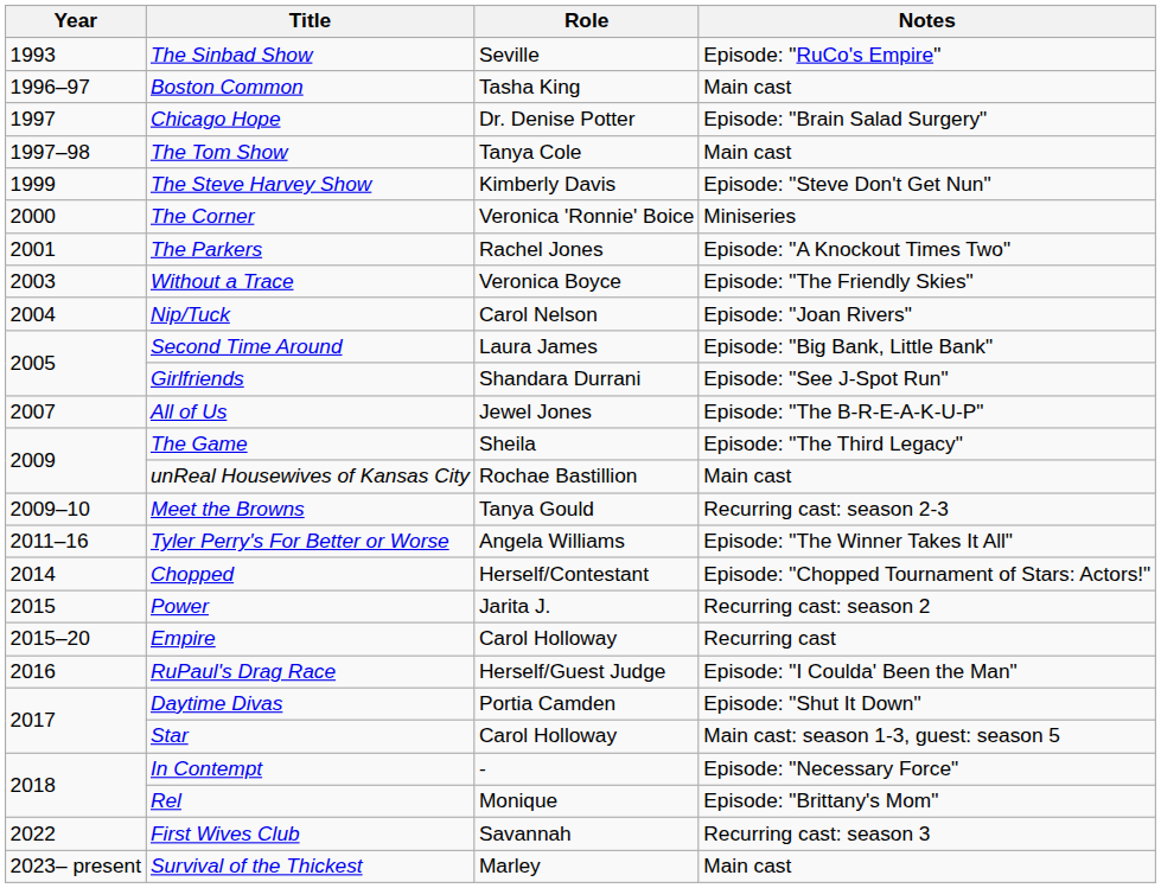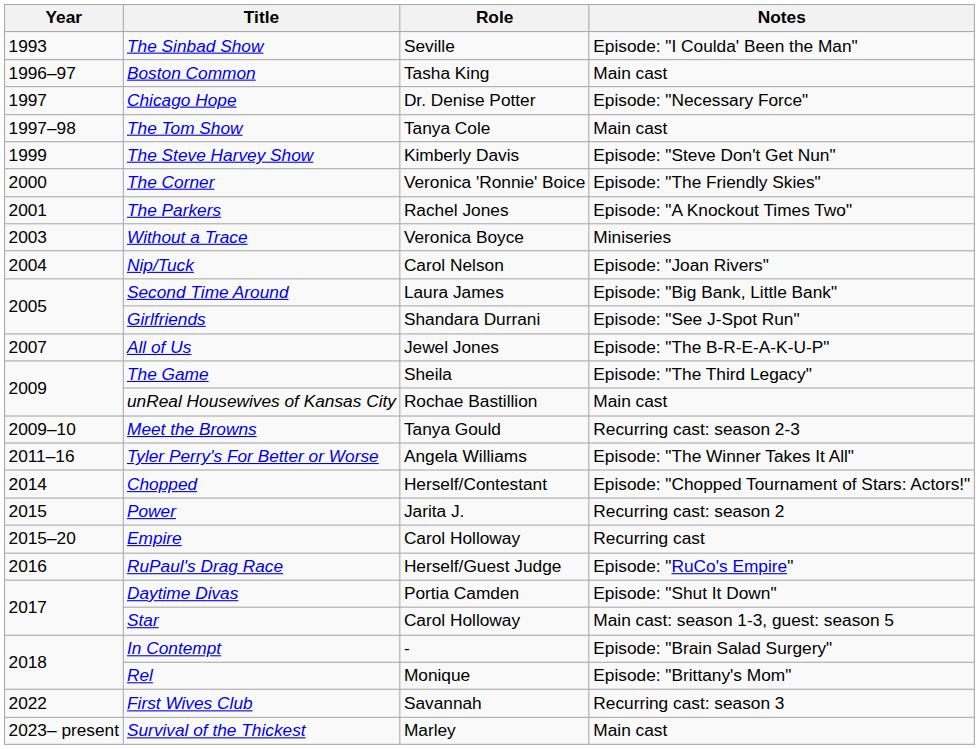The Sinbad Show | Notes: Episode: "RuCo's Empire" -> Episode: "I Coulda' Been the Man"
Chicago Hope | Notes: Episode: "Brain Salad Surgery" -> Episode: "Necessary Force"
The Corner | Notes: Miniseries -> Episode: "The Friendly Skies"
Without a Trace | Notes: Episode: "The Friendly Skies" -> Miniseries
RuPaul's Drag Race | Notes: Episode: "I Coulda' Been the Man" -> Episode: "RuCo's Empire"
In Contempt | Notes: Episode: "Necessary Force" -> Episode: "Brain Salad Surgery"
